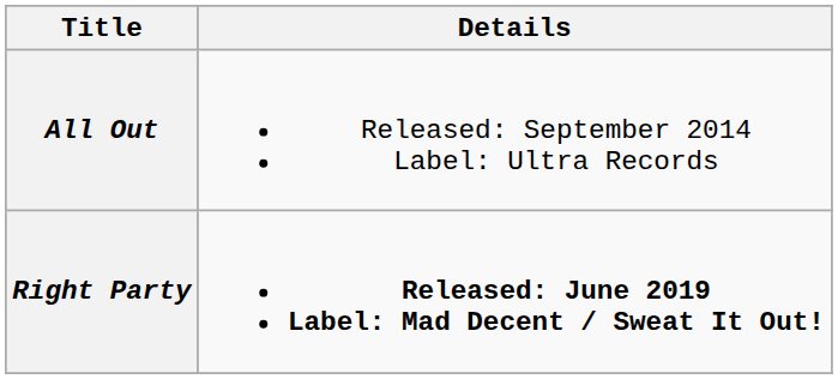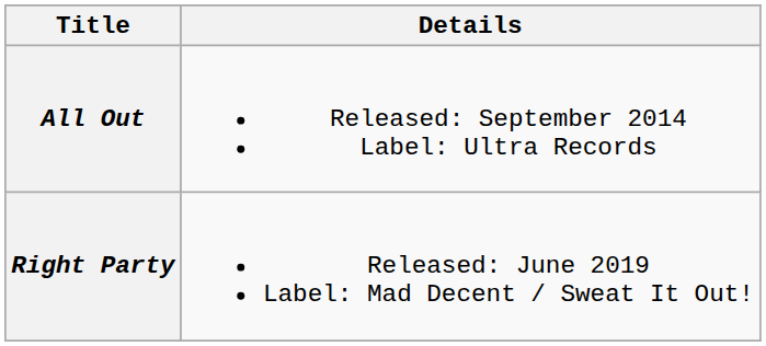Right Party | Details: bold -> normal
